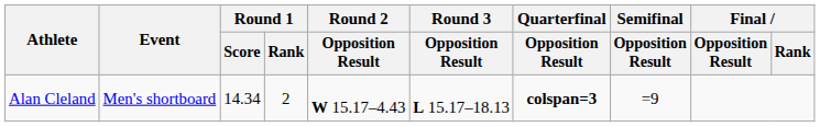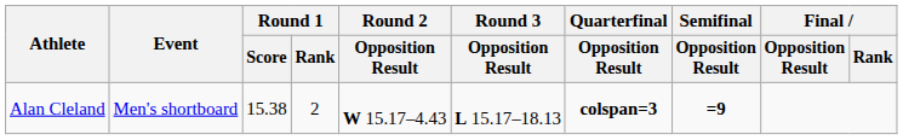Alan Cleland | Round 1 / Score: 14.34 -> 15.38
Alan Cleland | Semifinal / Opposition Result: normal -> bold
